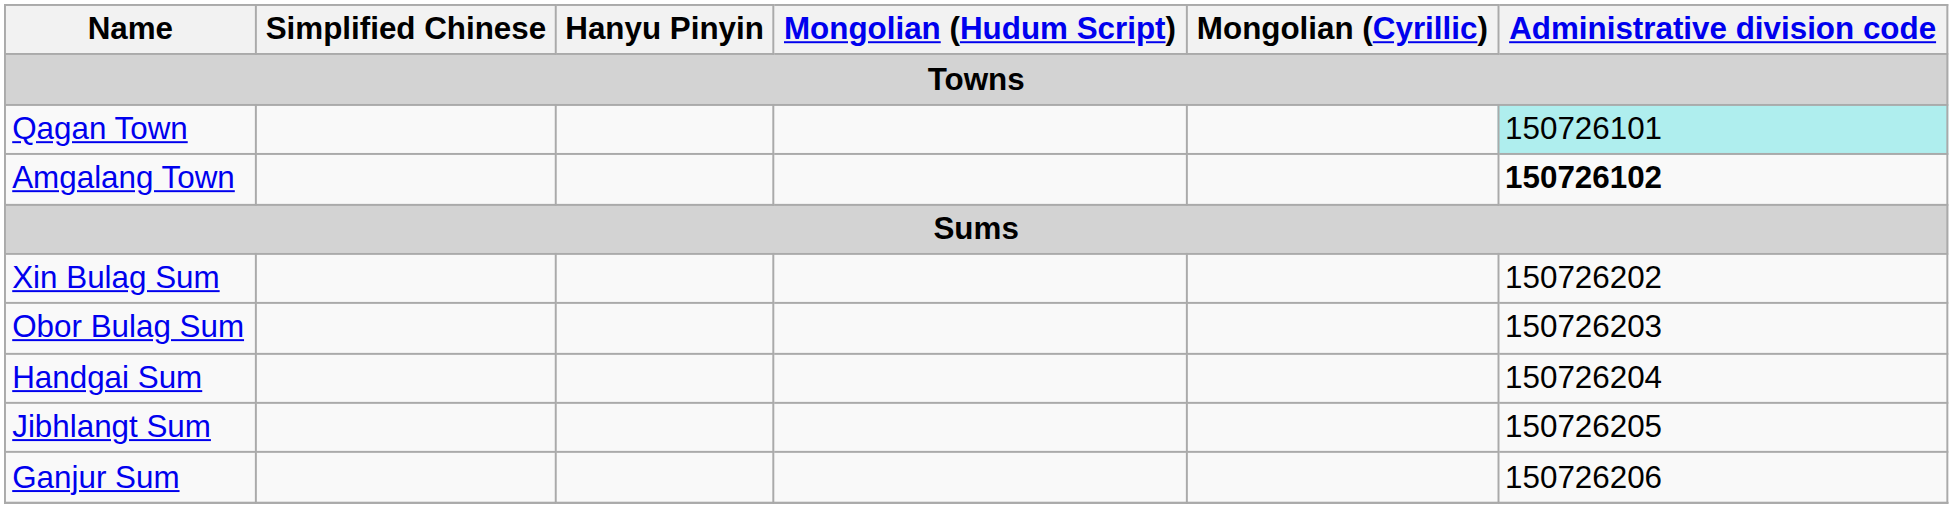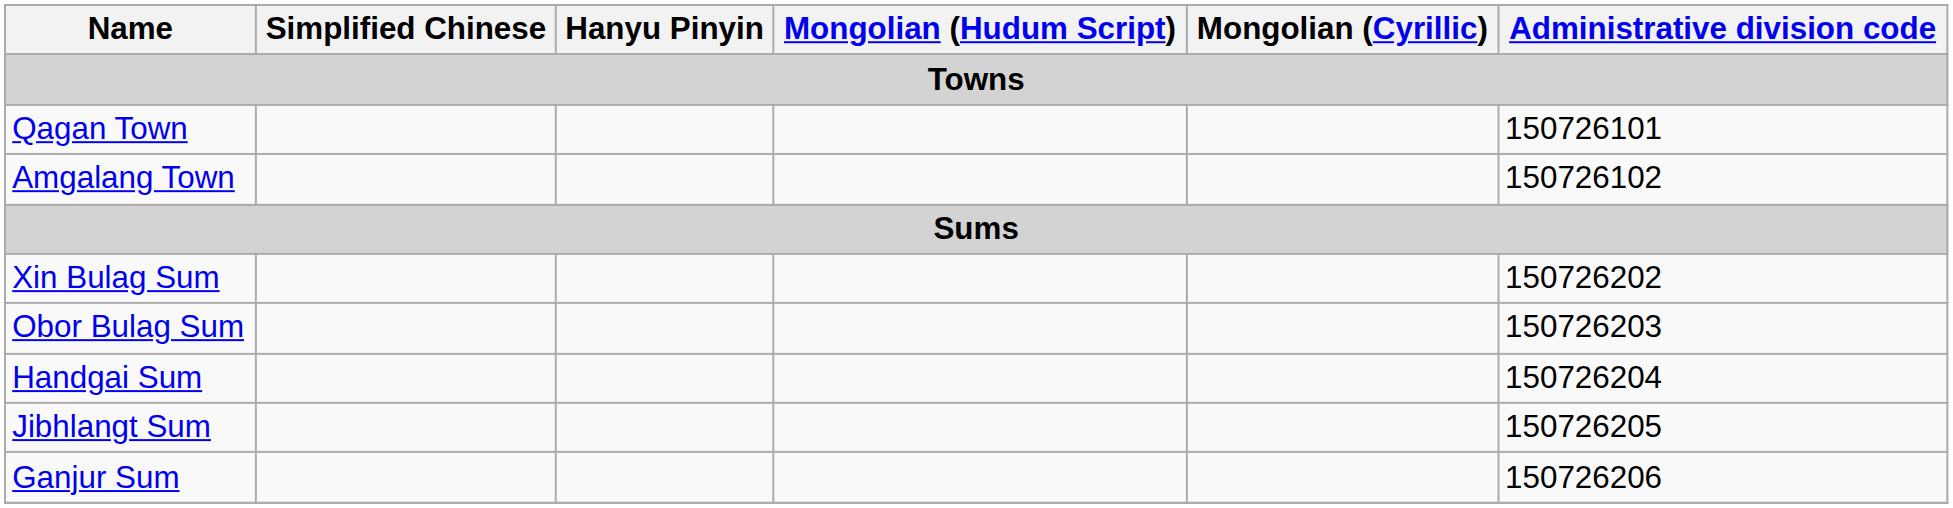Qagan Town | Administrative division code: paleturquoise background -> no background
Amgalang Town | Administrative division code: bold -> normal
